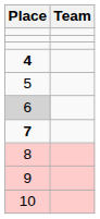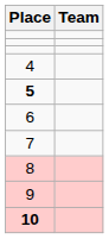row 5 | Place: bold -> normal
row 6 | Place: normal -> bold
row 7 | Place: lightgrey background -> no background
row 8 | Place: bold -> normal
row 11 | Place: normal -> bold
